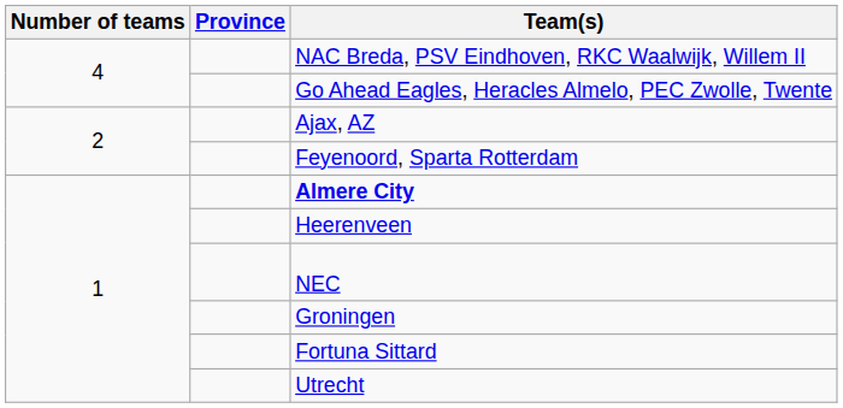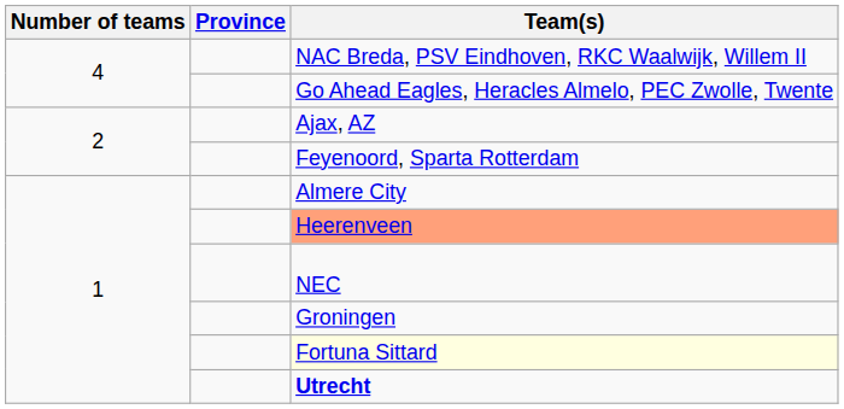Almere City | Team(s): bold -> normal
Heerenveen | Team(s): no background -> lightsalmon background
Fortuna Sittard | Team(s): no background -> lightyellow background
Utrecht | Team(s): normal -> bold
